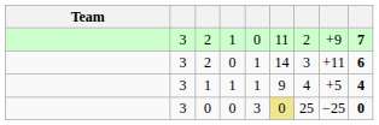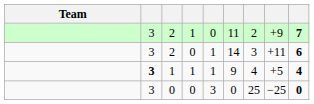row 4 | column 2: normal -> bold
row 5 | column 6: khaki background -> no background
